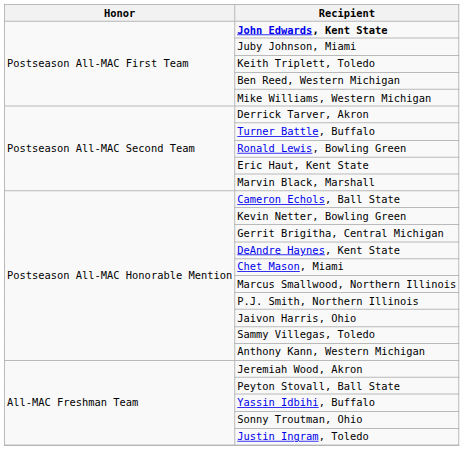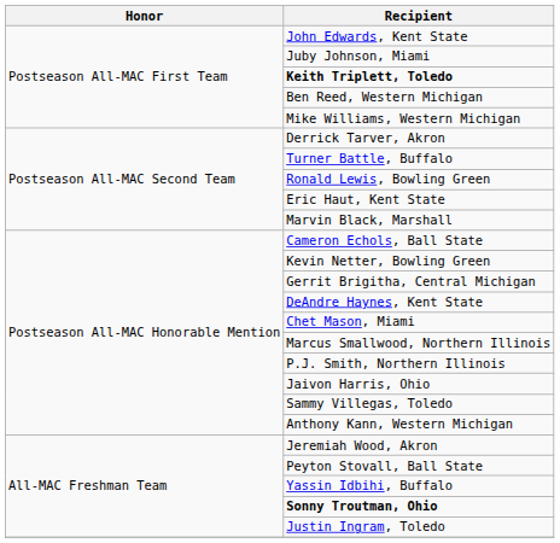row 2 | Recipient: bold -> normal
row 4 | Recipient: normal -> bold
row 25 | Recipient: normal -> bold
